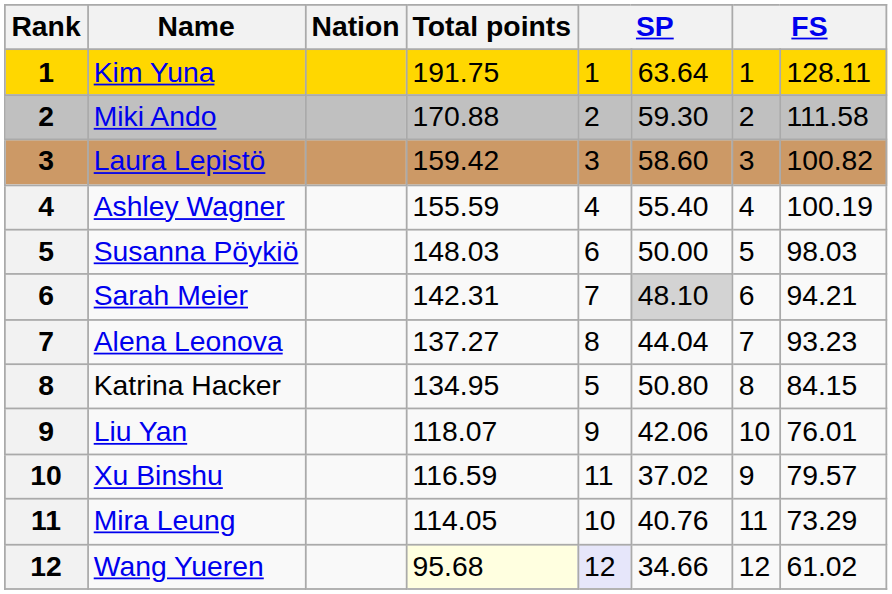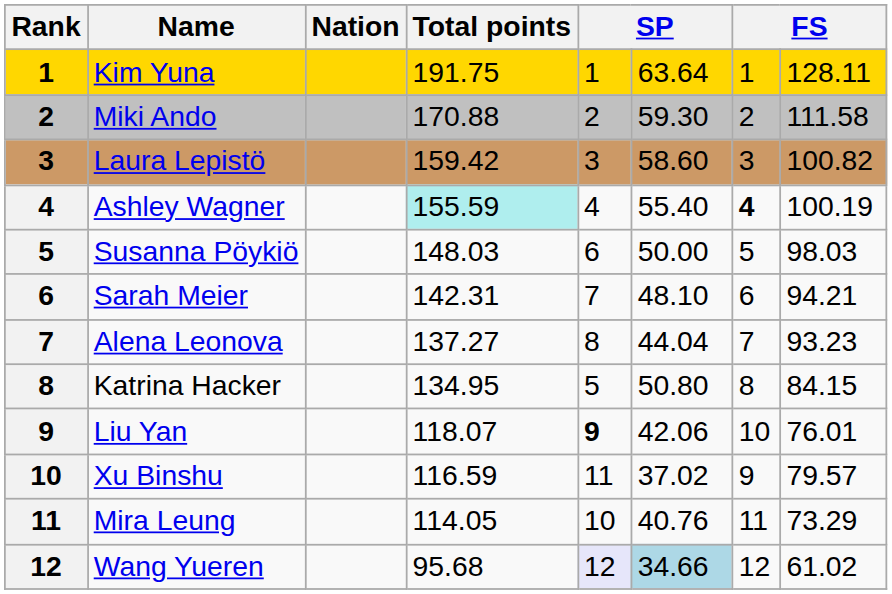Ashley Wagner | Total points: no background -> paleturquoise background
Ashley Wagner | column 7: normal -> bold
Sarah Meier | column 6: lightgrey background -> no background
Liu Yan | column 5: normal -> bold
Wang Yueren | Total points: lightyellow background -> no background
Wang Yueren | column 6: no background -> lightblue background
